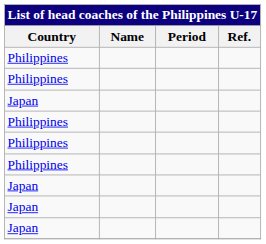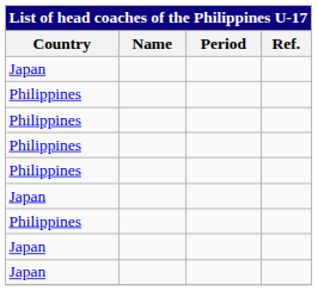row 3 | Country: Philippines -> Japan
row 5 | Country: Japan -> Philippines
row 8 | Country: Philippines -> Japan
row 9 | Country: Japan -> Philippines
